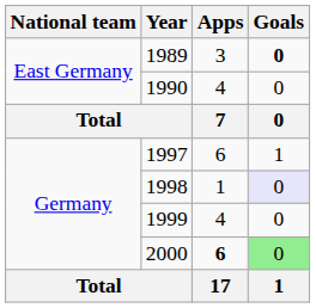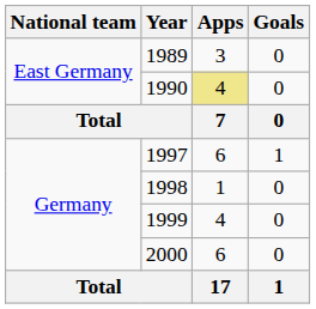1989 | Goals: bold -> normal
1990 | Apps: no background -> khaki background
1998 | Goals: lavender background -> no background
2000 | Apps: bold -> normal
2000 | Goals: lightgreen background -> no background
